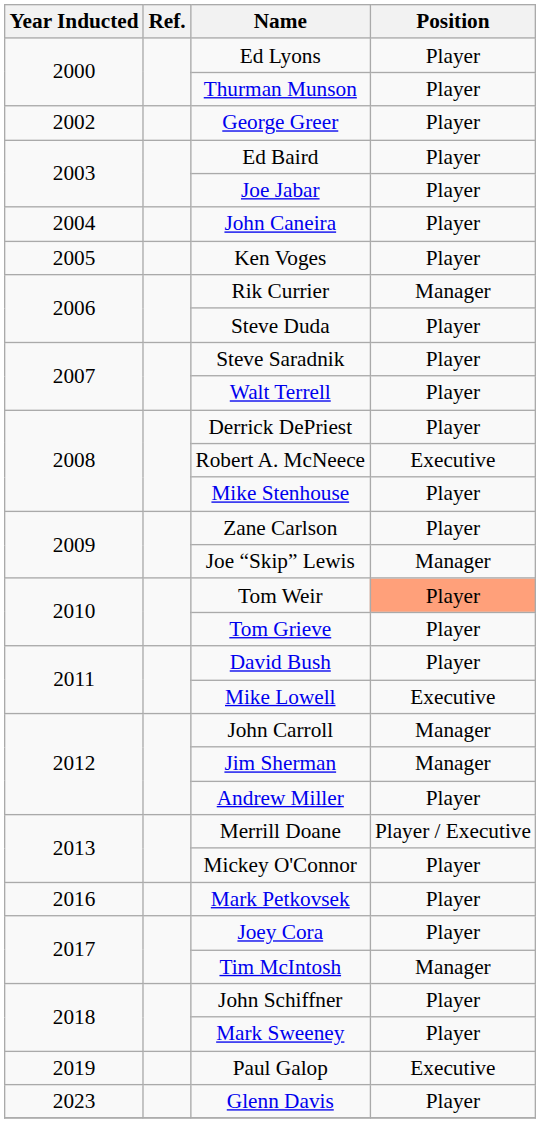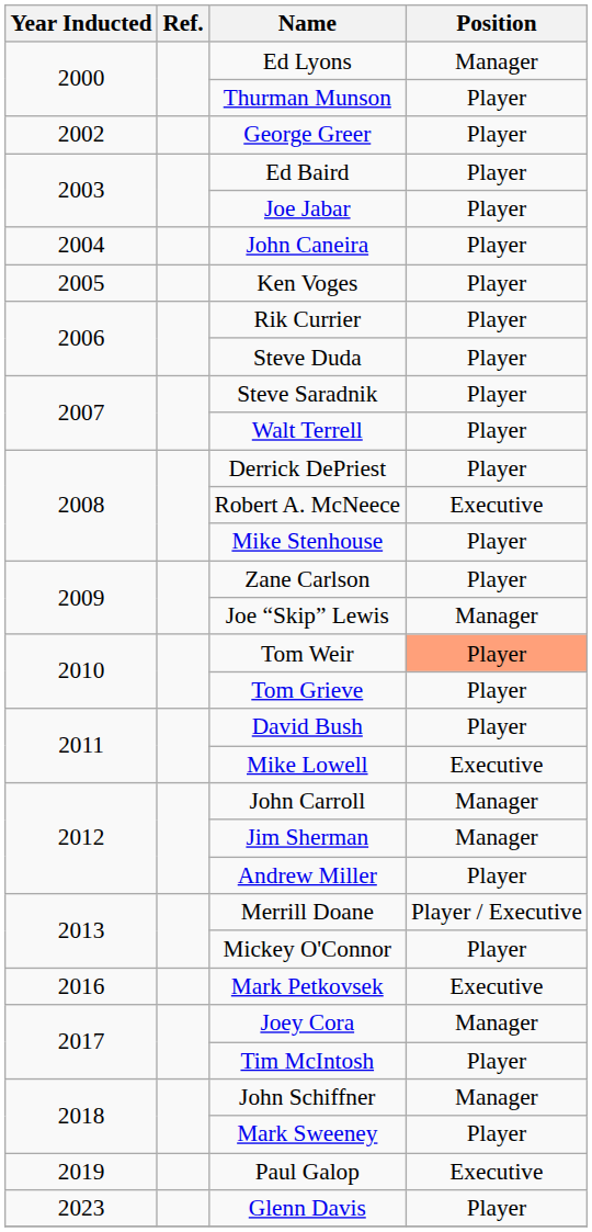Ed Lyons | Position: Player -> Manager
Rik Currier | Position: Manager -> Player
Mark Petkovsek | Position: Player -> Executive
Joey Cora | Position: Player -> Manager
Tim McIntosh | Position: Manager -> Player
John Schiffner | Position: Player -> Manager
